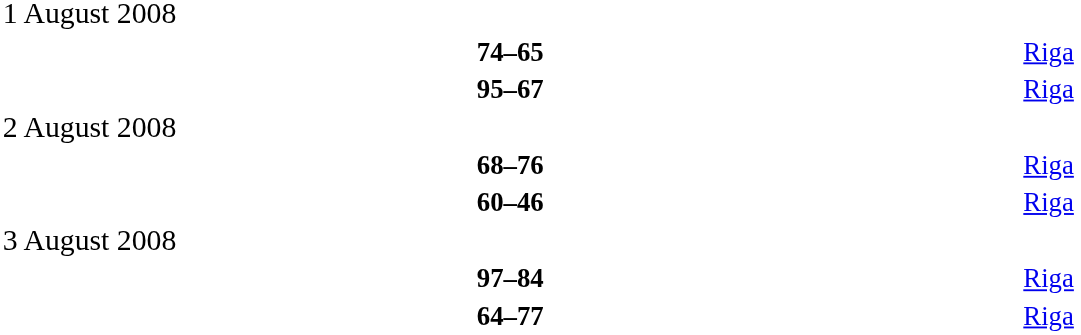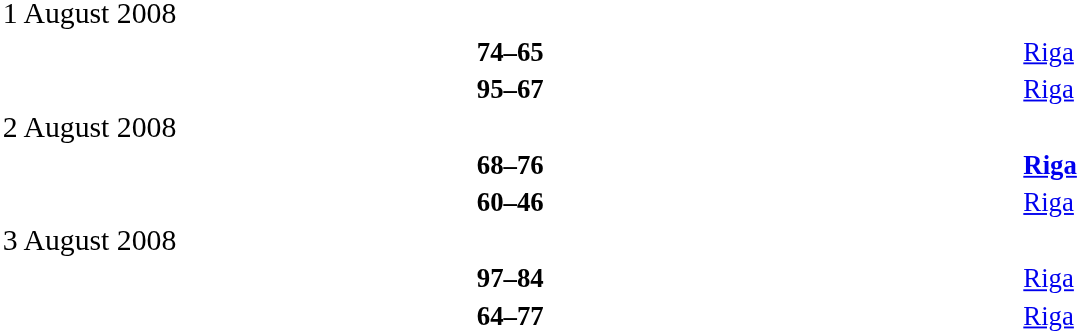68–76 | column 3: normal -> bold
